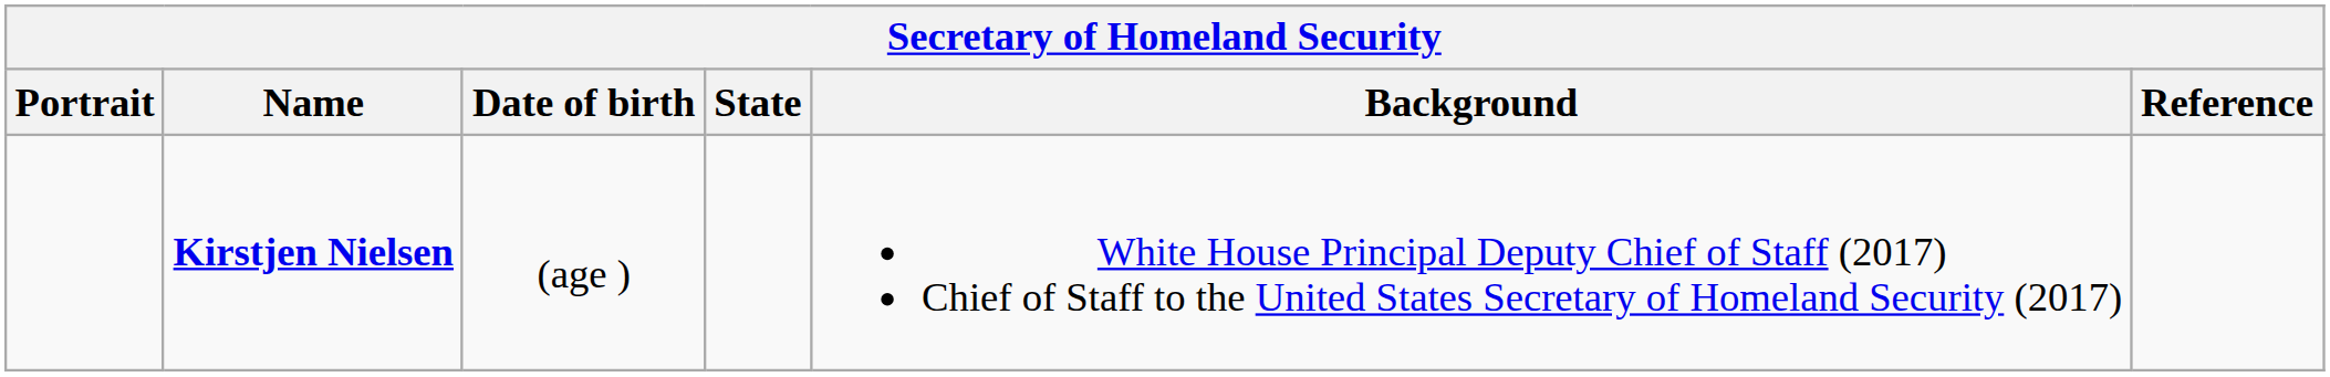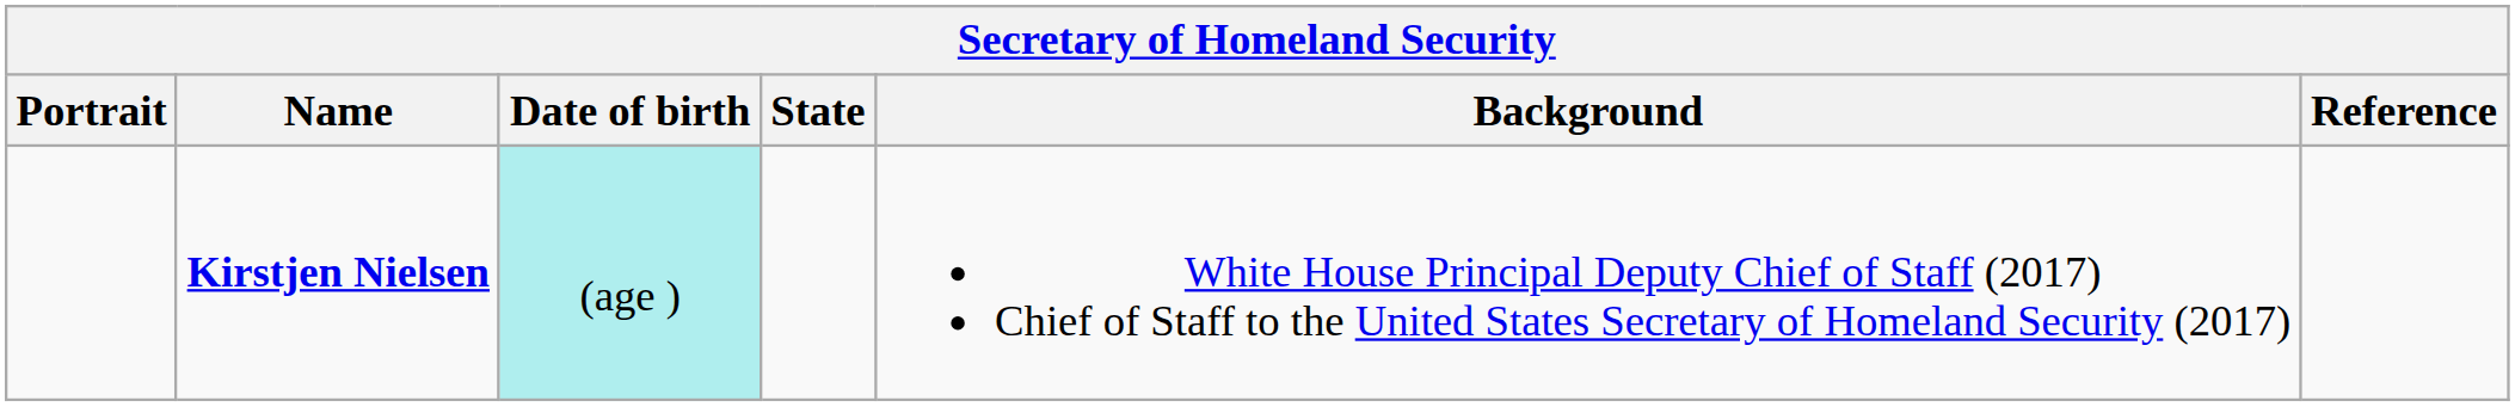Kirstjen Nielsen | Date of birth: no background -> paleturquoise background
